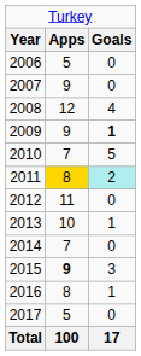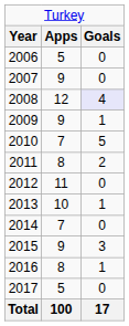2008 | column 3: no background -> lavender background
2009 | column 3: bold -> normal
2011 | column 2: gold background -> no background
2011 | column 3: paleturquoise background -> no background
2015 | column 2: bold -> normal
